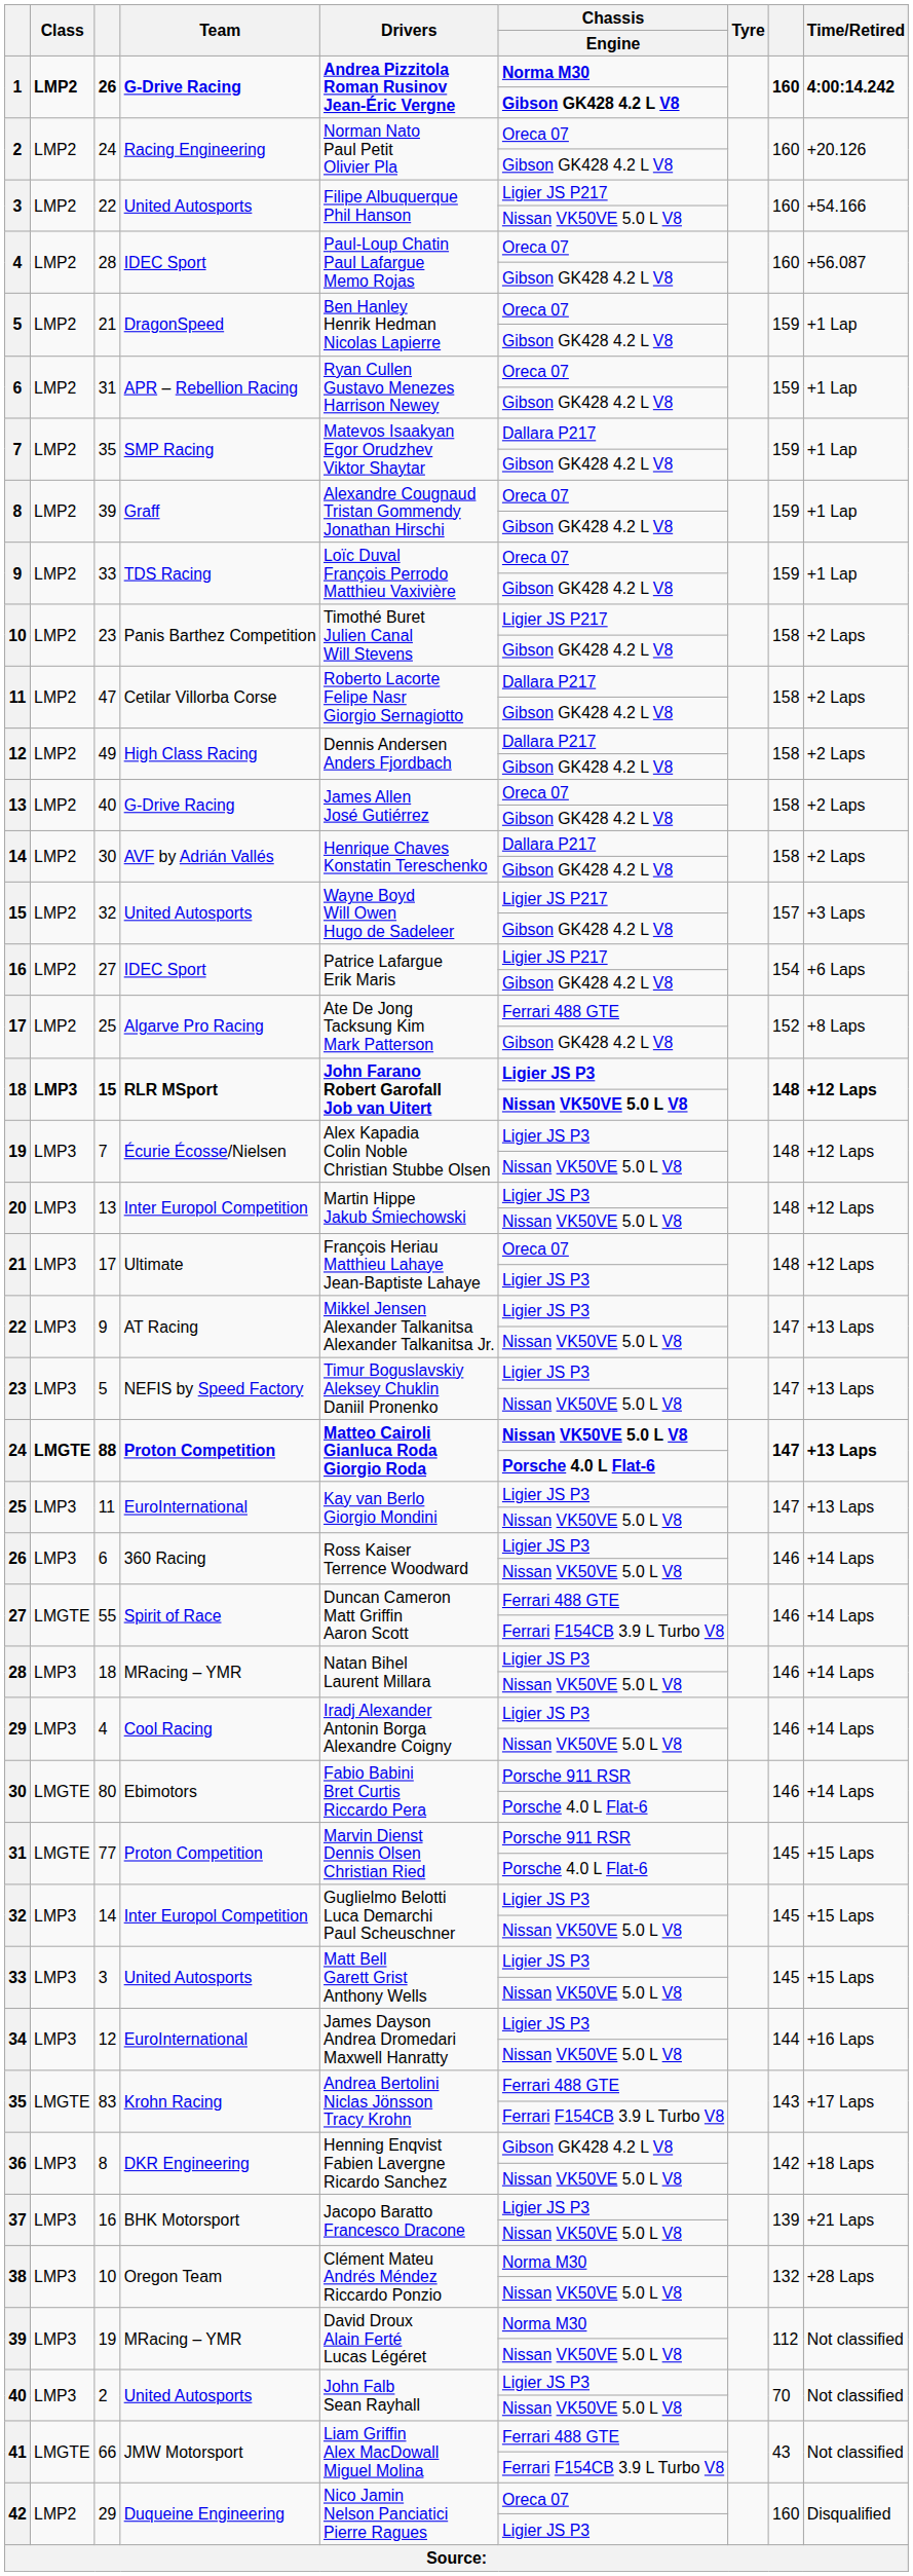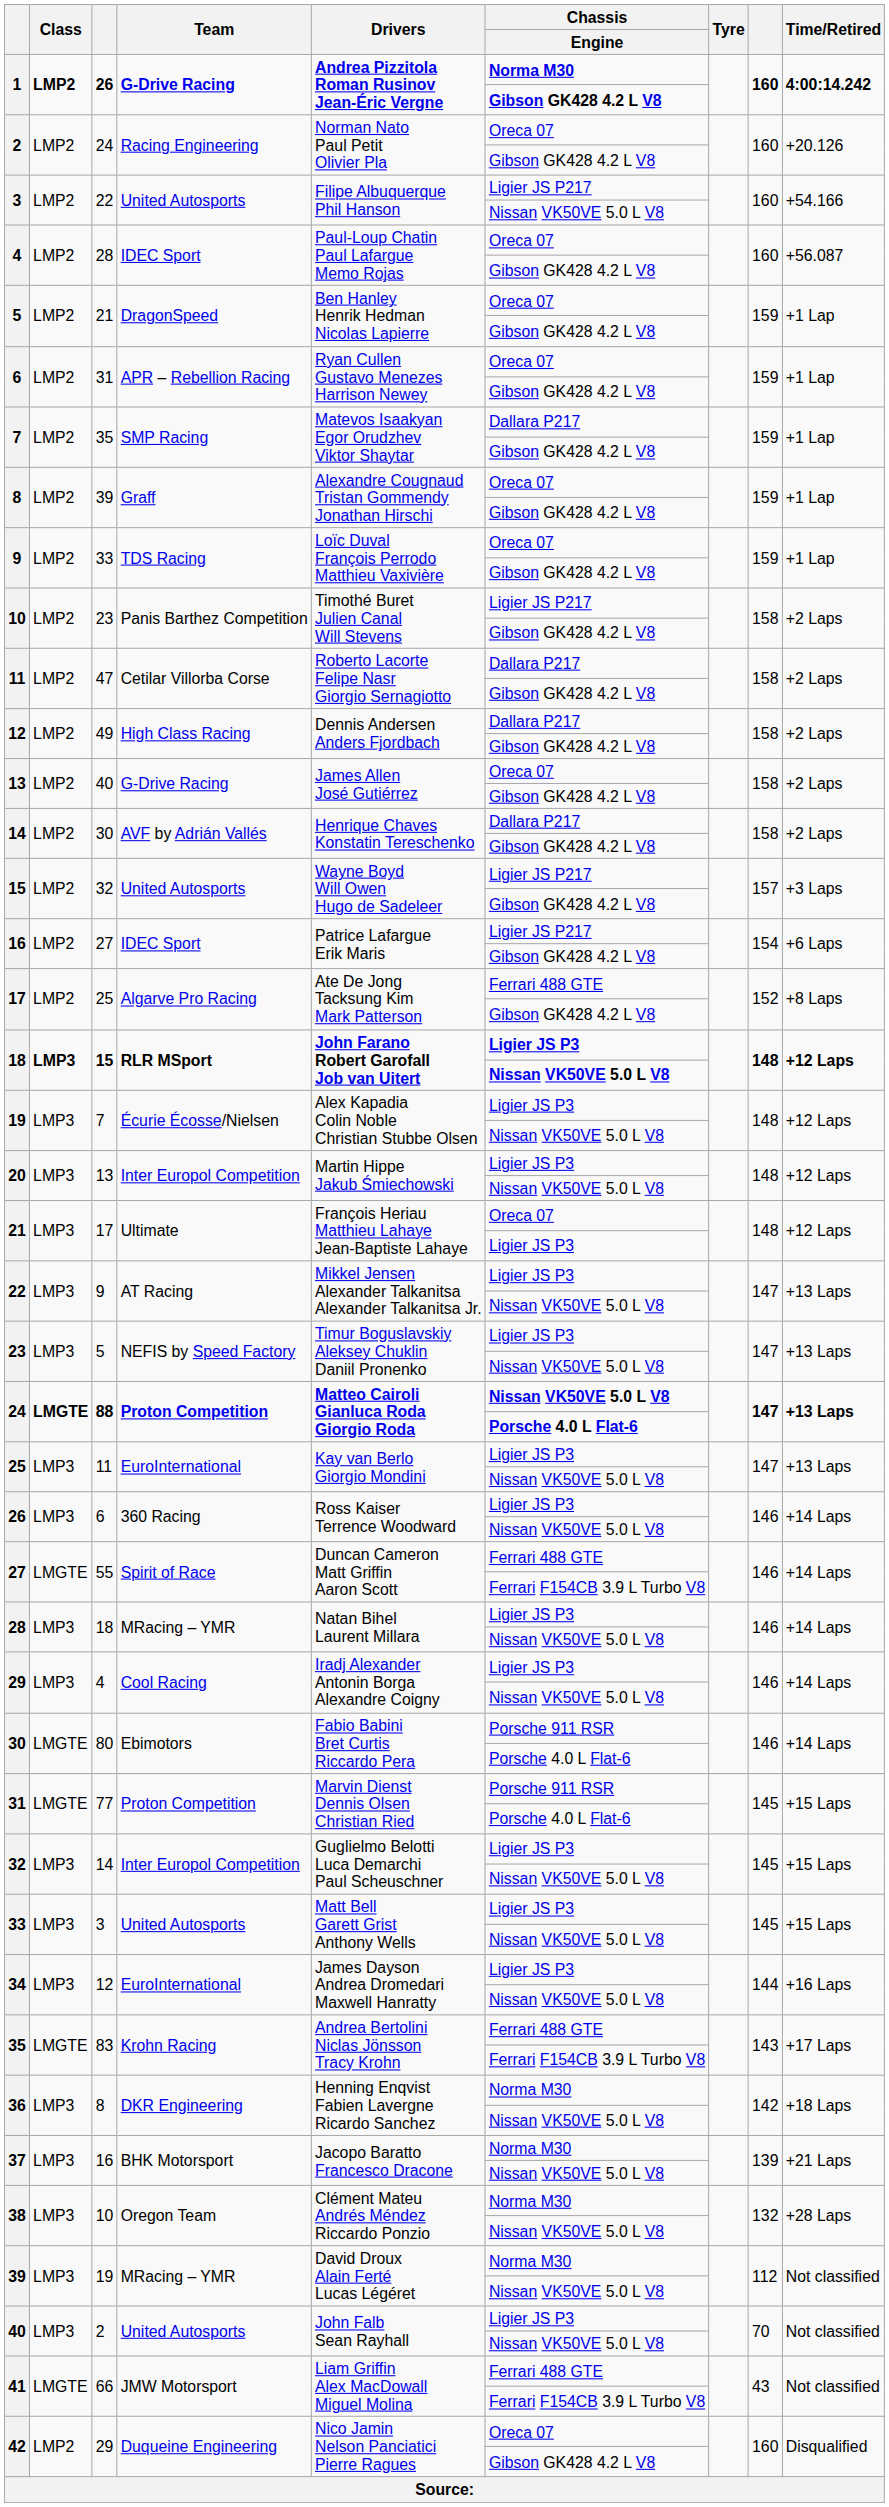row 73 | Chassis / Engine: Gibson GK428 4.2 L V8 -> Norma M30
row 75 | Chassis / Engine: Ligier JS P3 -> Norma M30
row 86 | Chassis / Engine: Ligier JS P3 -> Gibson GK428 4.2 L V8
